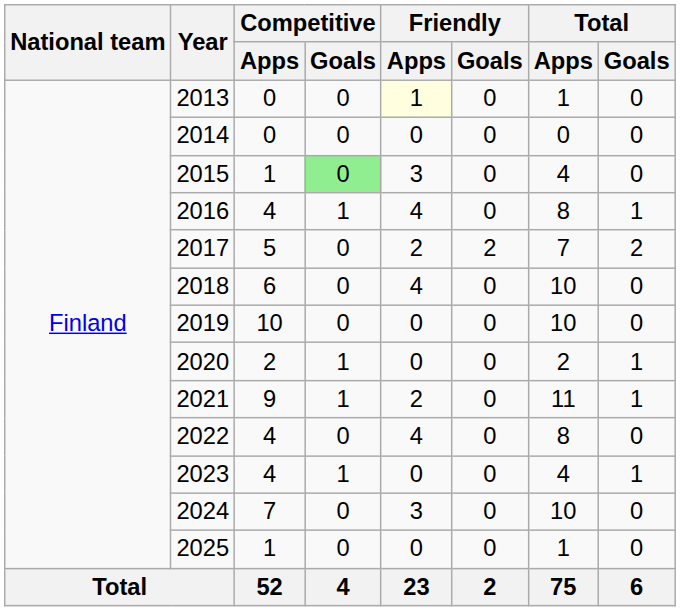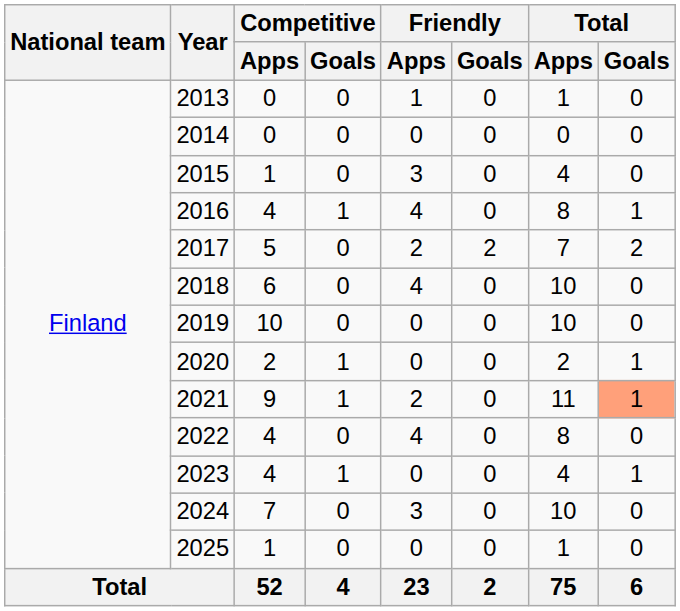2013 | Friendly / Apps: lightyellow background -> no background
2015 | Competitive / Goals: lightgreen background -> no background
2021 | Total / Goals: no background -> lightsalmon background
